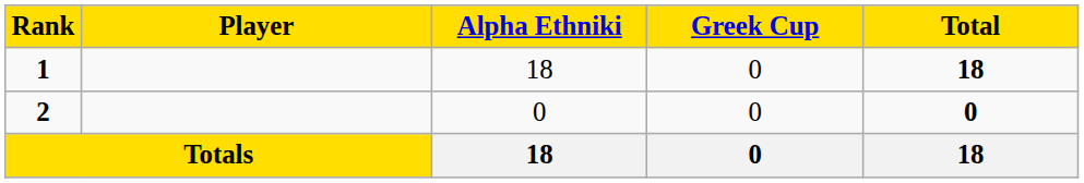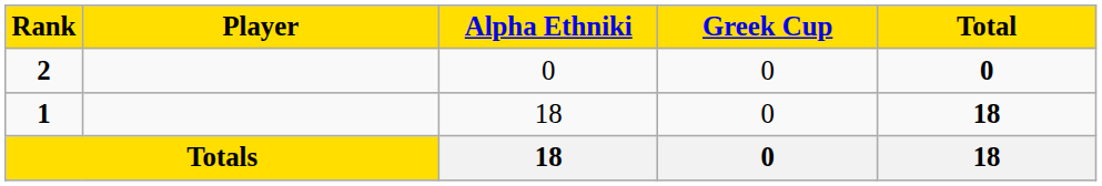rows swapped: 1 <-> 2
